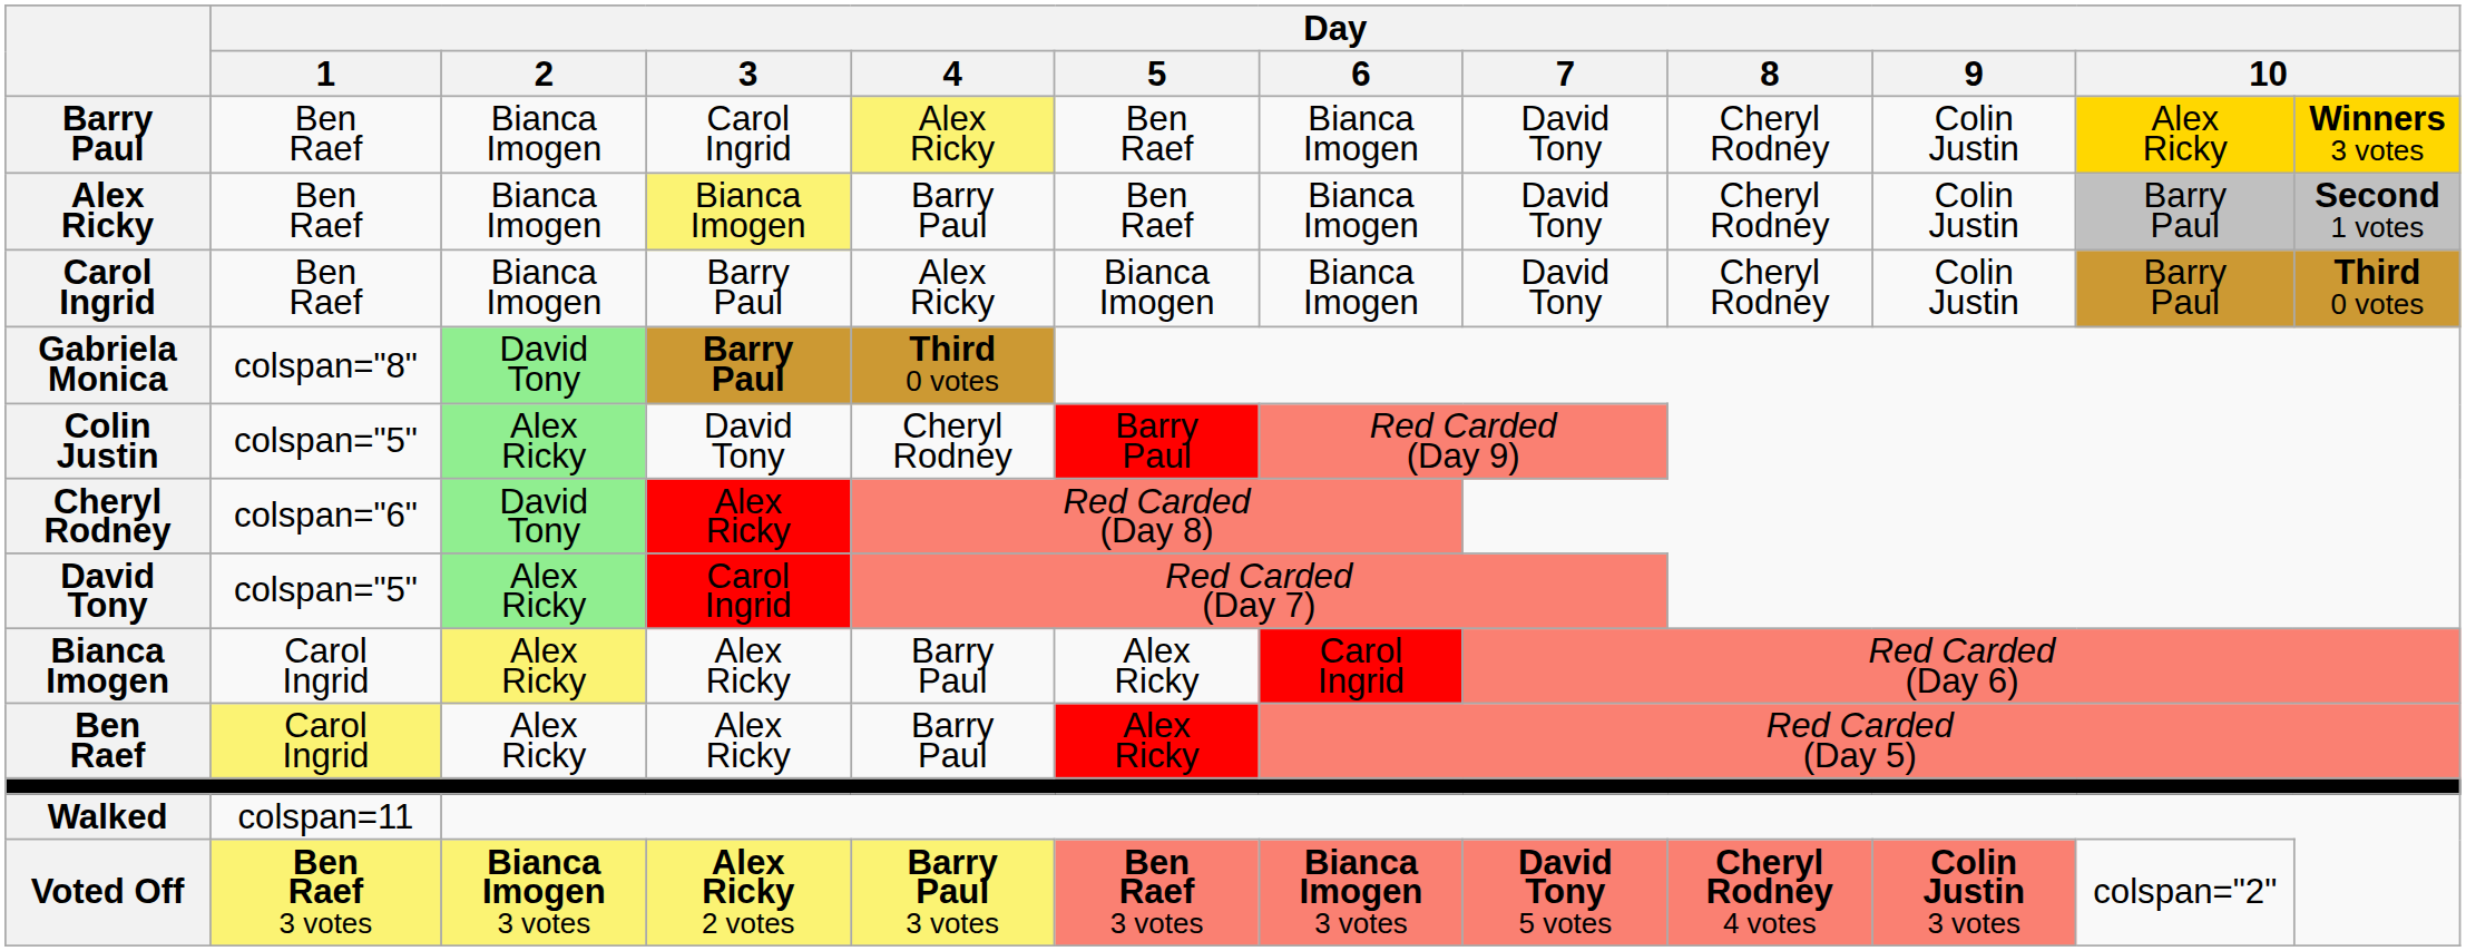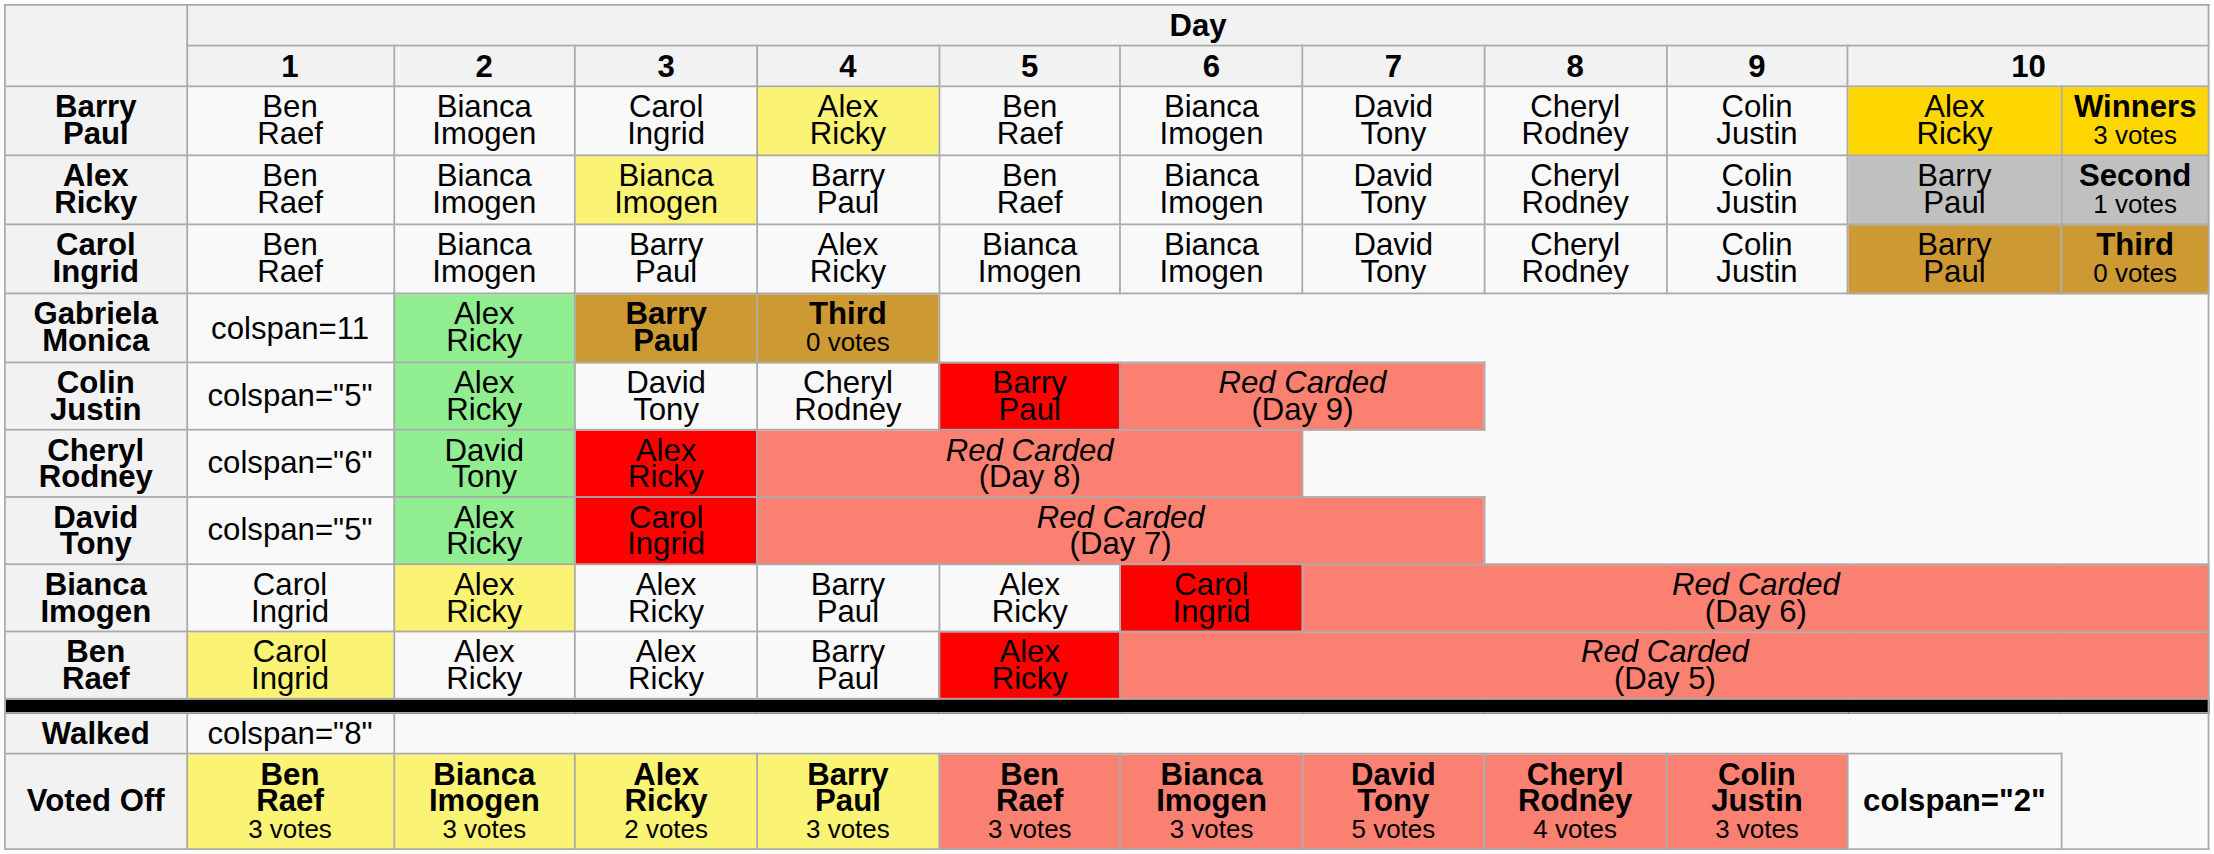Gabriela Monica | Day / 1: colspan="8" -> colspan=11
Gabriela Monica | Day / 2: David Tony -> Alex Ricky
Walked | Day / 1: colspan=11 -> colspan="8"
Voted Off | column 11: normal -> bold
